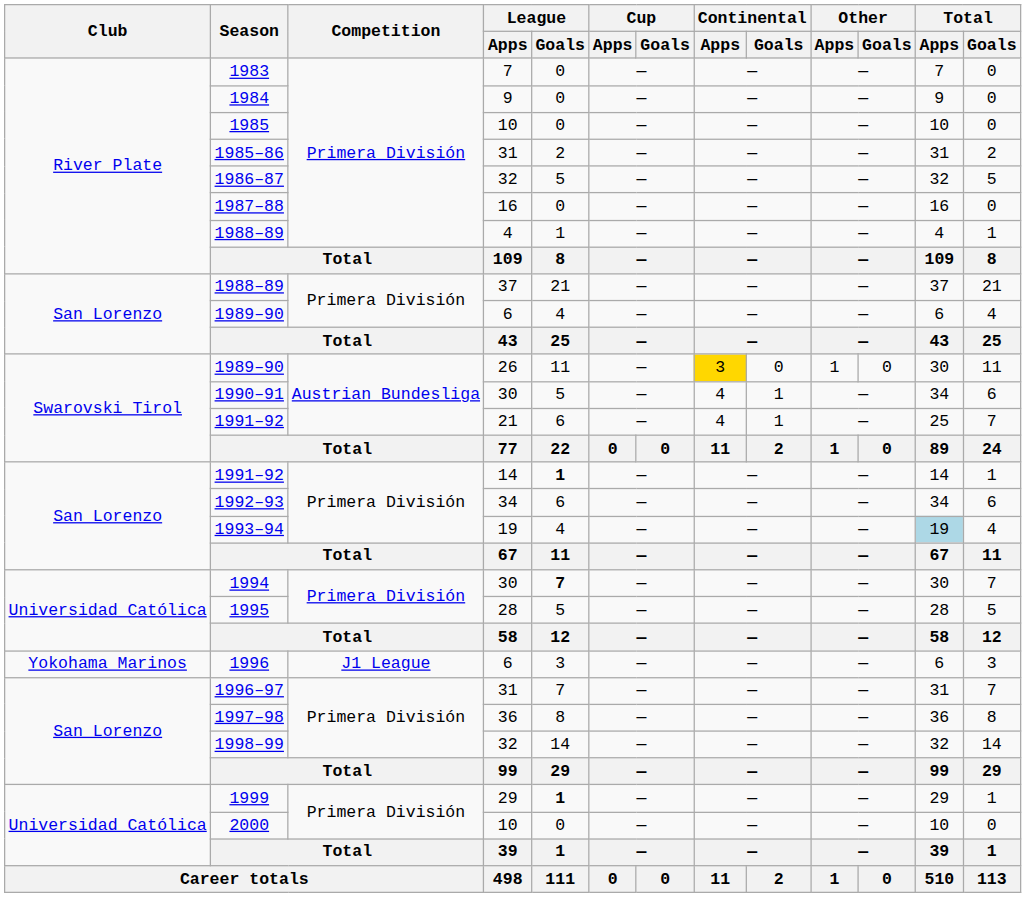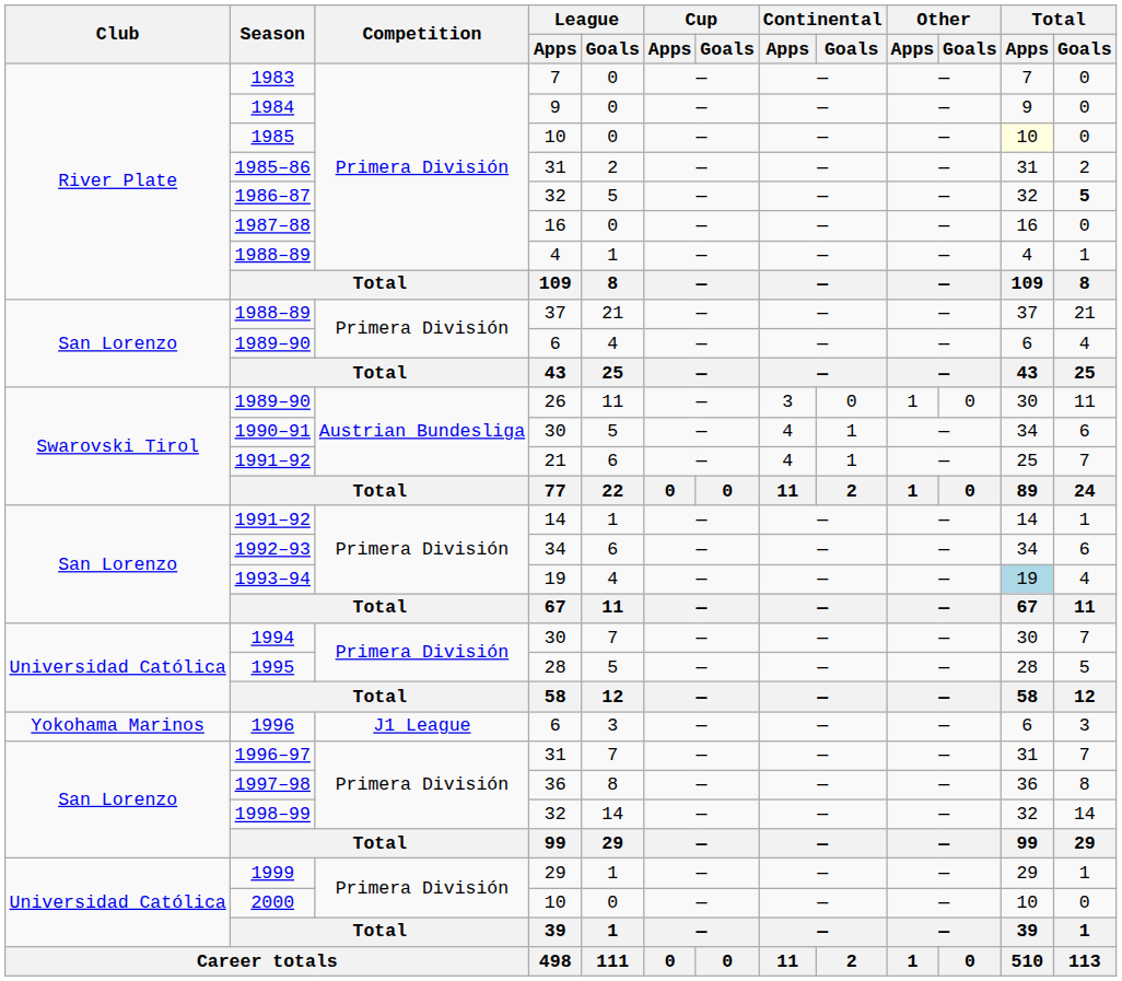1985 | Total / Apps: no background -> lightyellow background
1986–87 | Total / Goals: normal -> bold
1989–90 / 26 | Continental / Apps: gold background -> no background
1991–92 / 14 | League / Goals: bold -> normal
1994 | League / Goals: bold -> normal
1999 | League / Goals: bold -> normal
